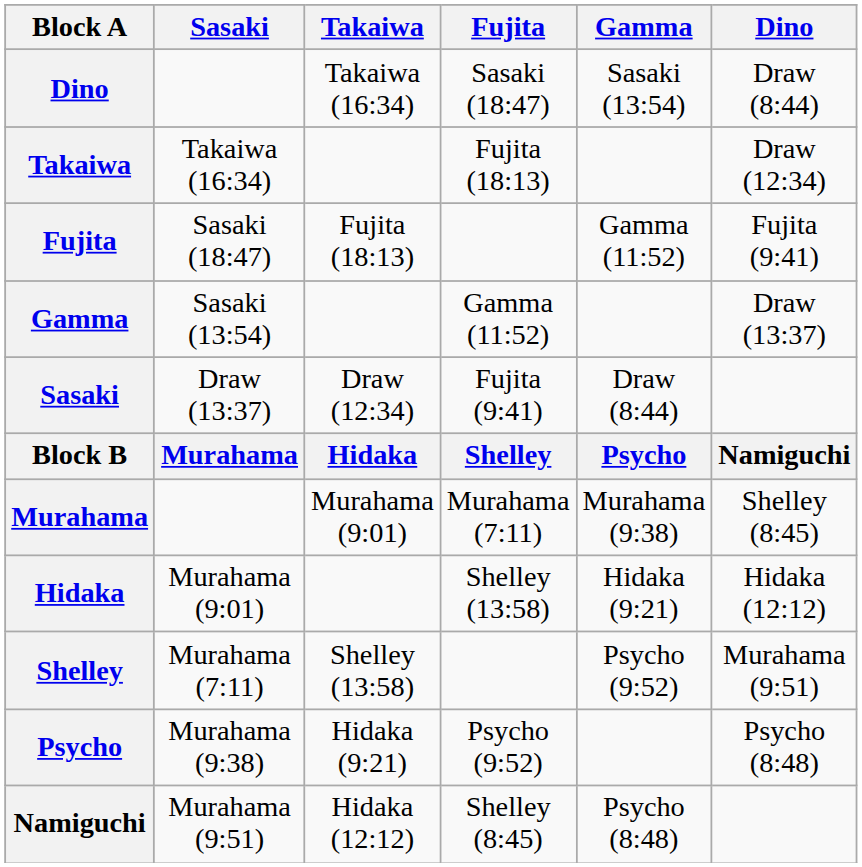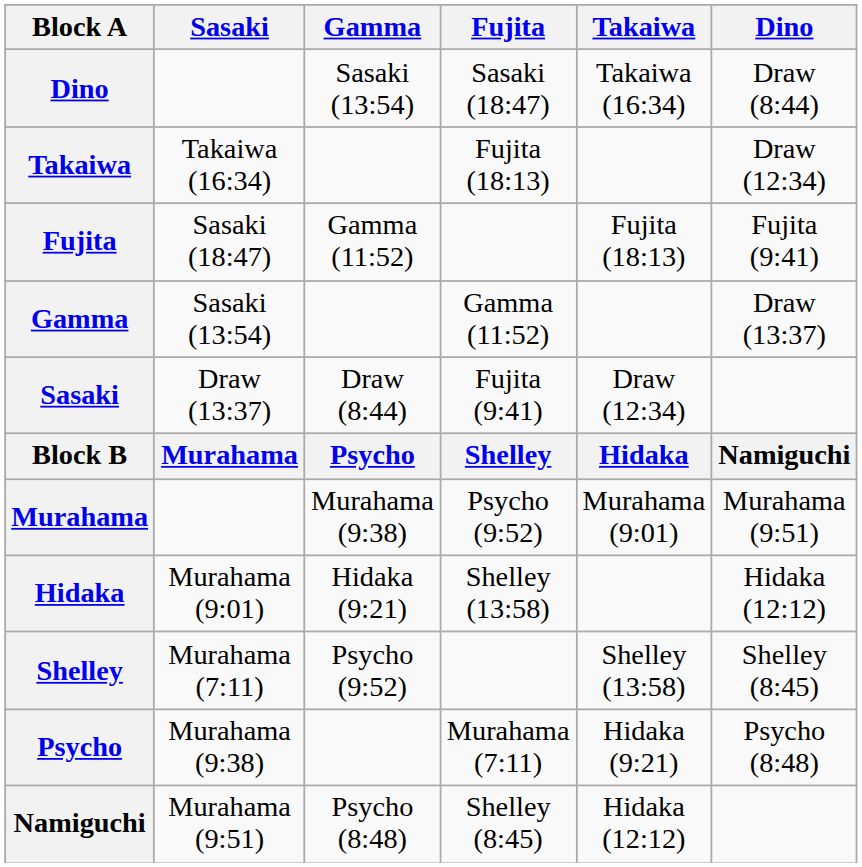columns swapped: Takaiwa <-> Gamma
row 8 | Fujita: Murahama (7:11) -> Psycho (9:52)
row 8 | Dino: Shelley (8:45) -> Murahama (9:51)
row 10 | Dino: Murahama (9:51) -> Shelley (8:45)
row 11 | Fujita: Psycho (9:52) -> Murahama (7:11)
